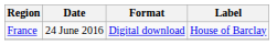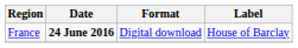France | Date: normal -> bold
